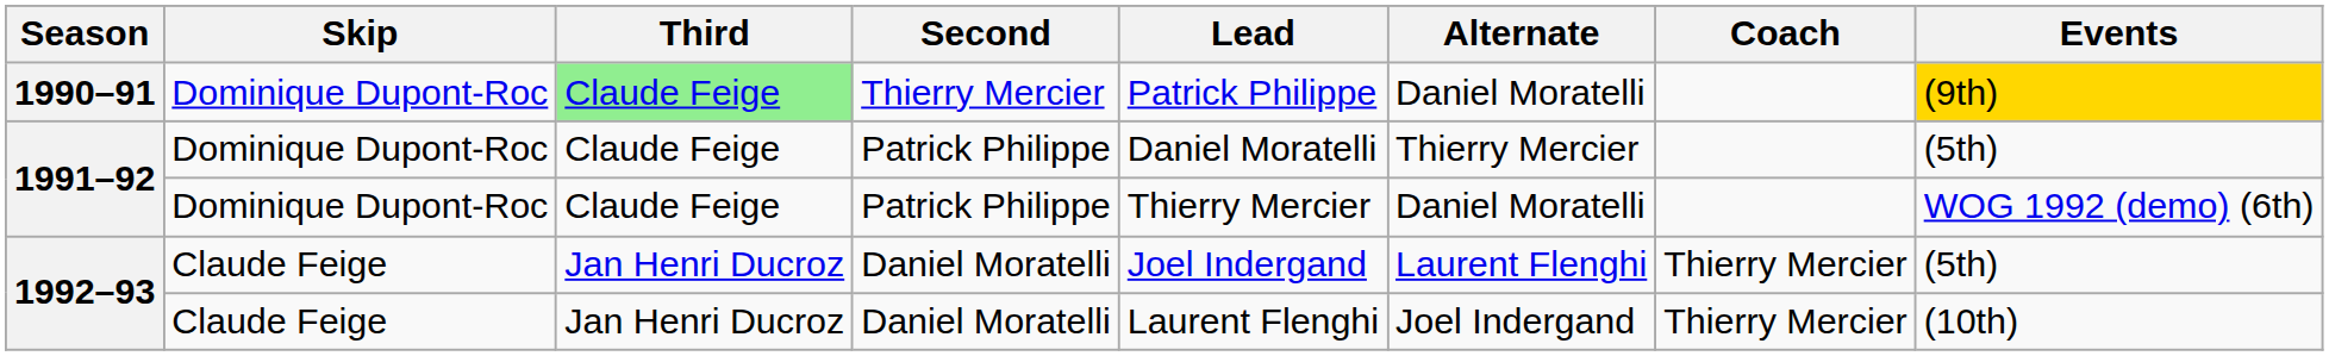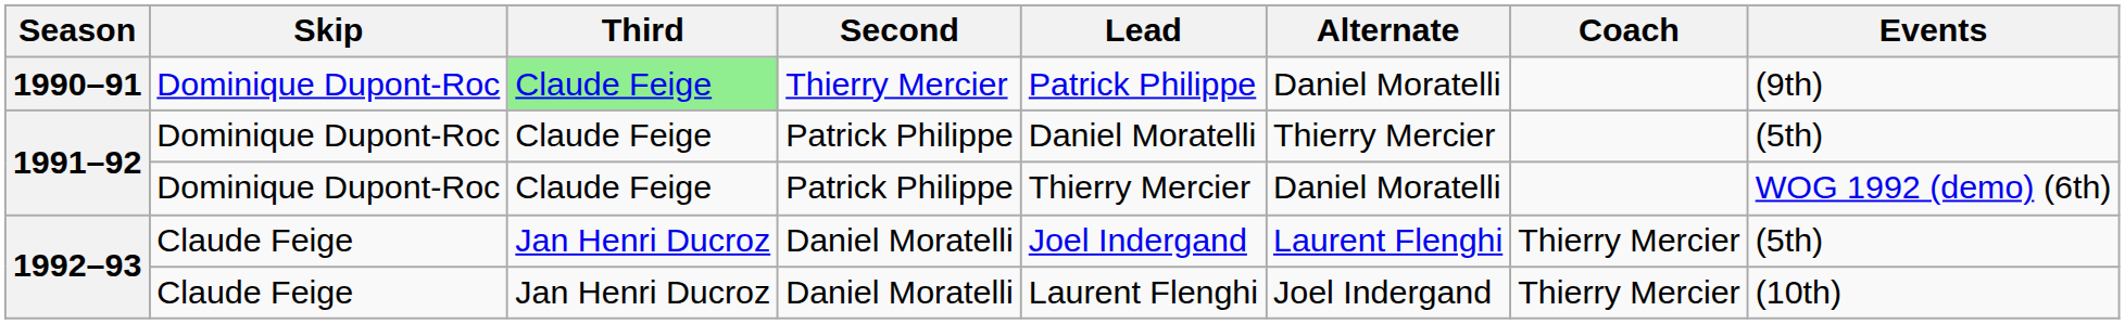1990–91 | Events: gold background -> no background
